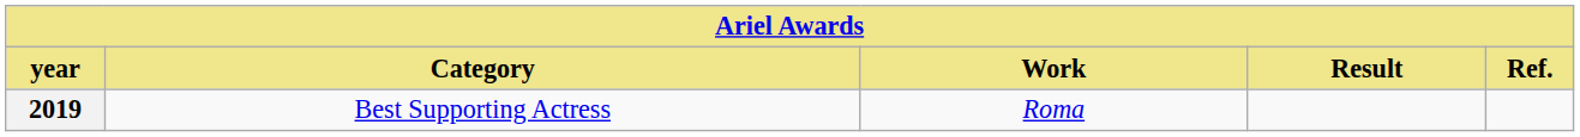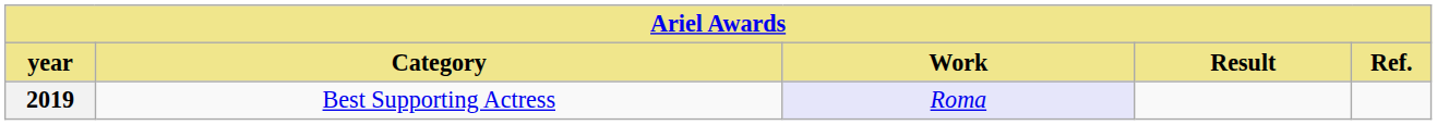2019 | Work: no background -> lavender background
